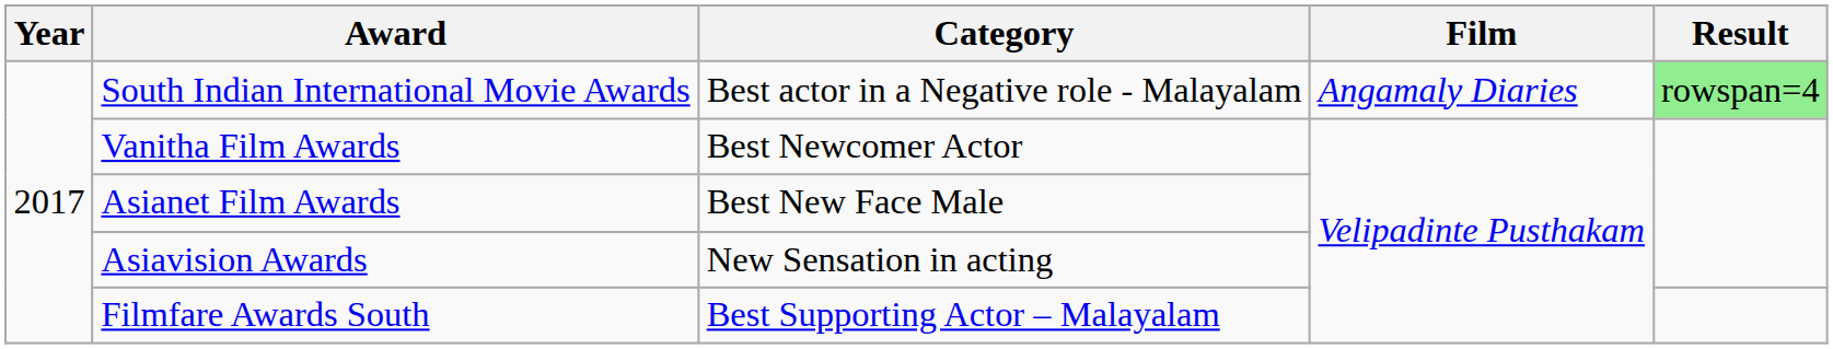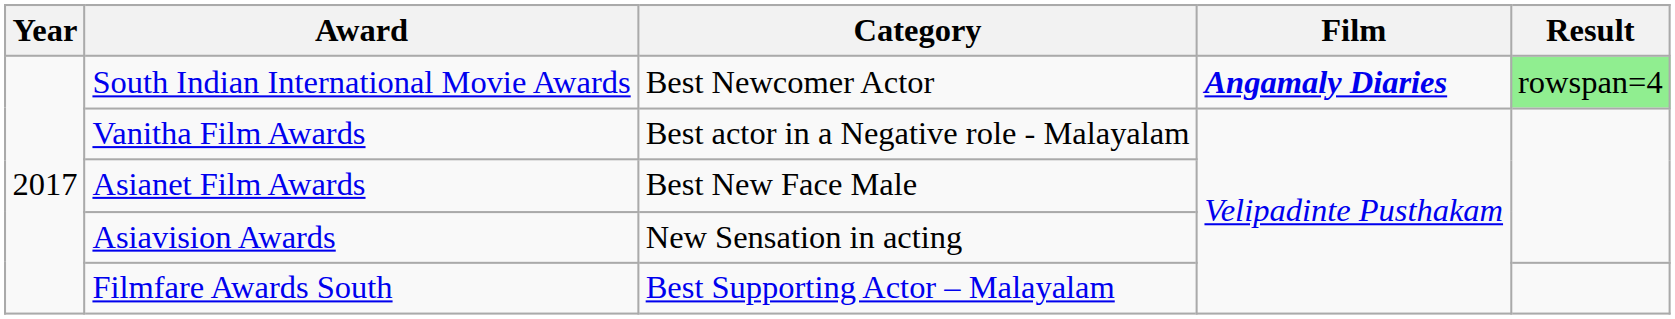South Indian International Movie Awards | Category: Best actor in a Negative role - Malayalam -> Best Newcomer Actor
South Indian International Movie Awards | Film: normal -> bold
Vanitha Film Awards | Category: Best Newcomer Actor -> Best actor in a Negative role - Malayalam
